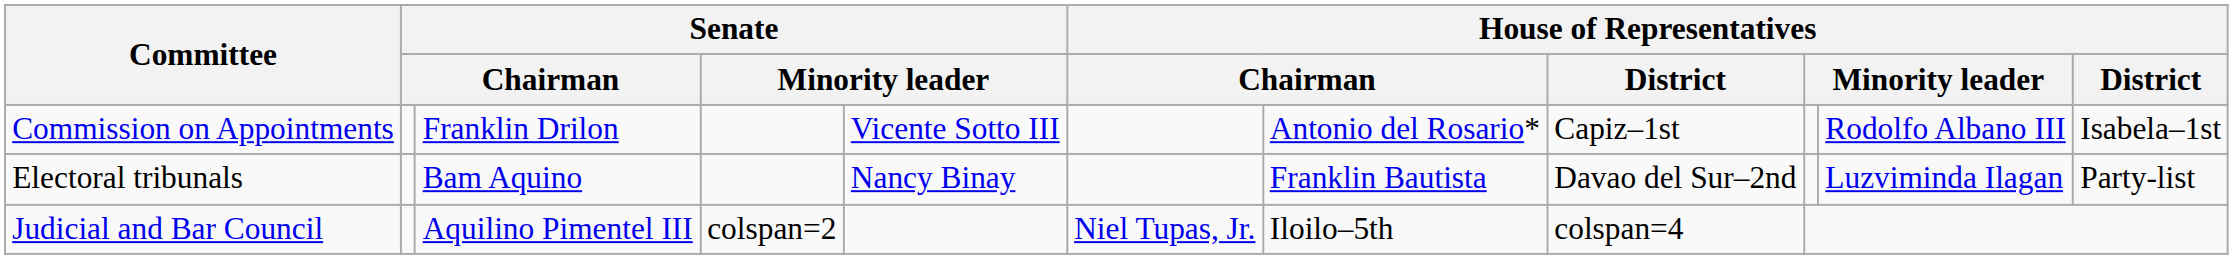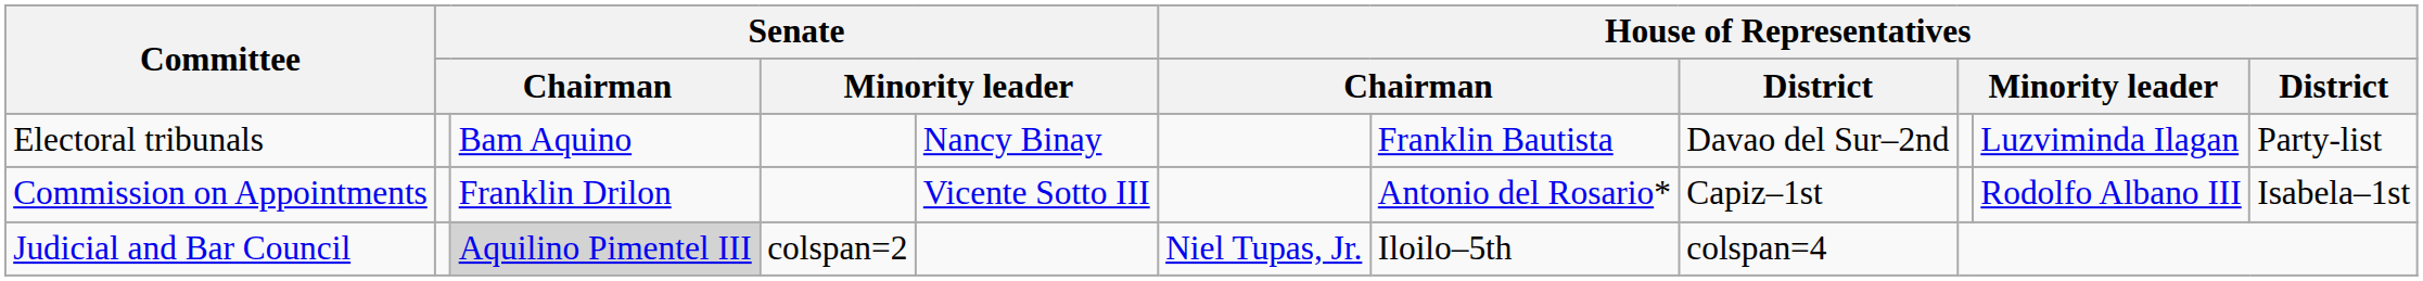rows swapped: Commission on Appointments <-> Electoral tribunals
Judicial and Bar Council | column 3: no background -> lightgrey background
